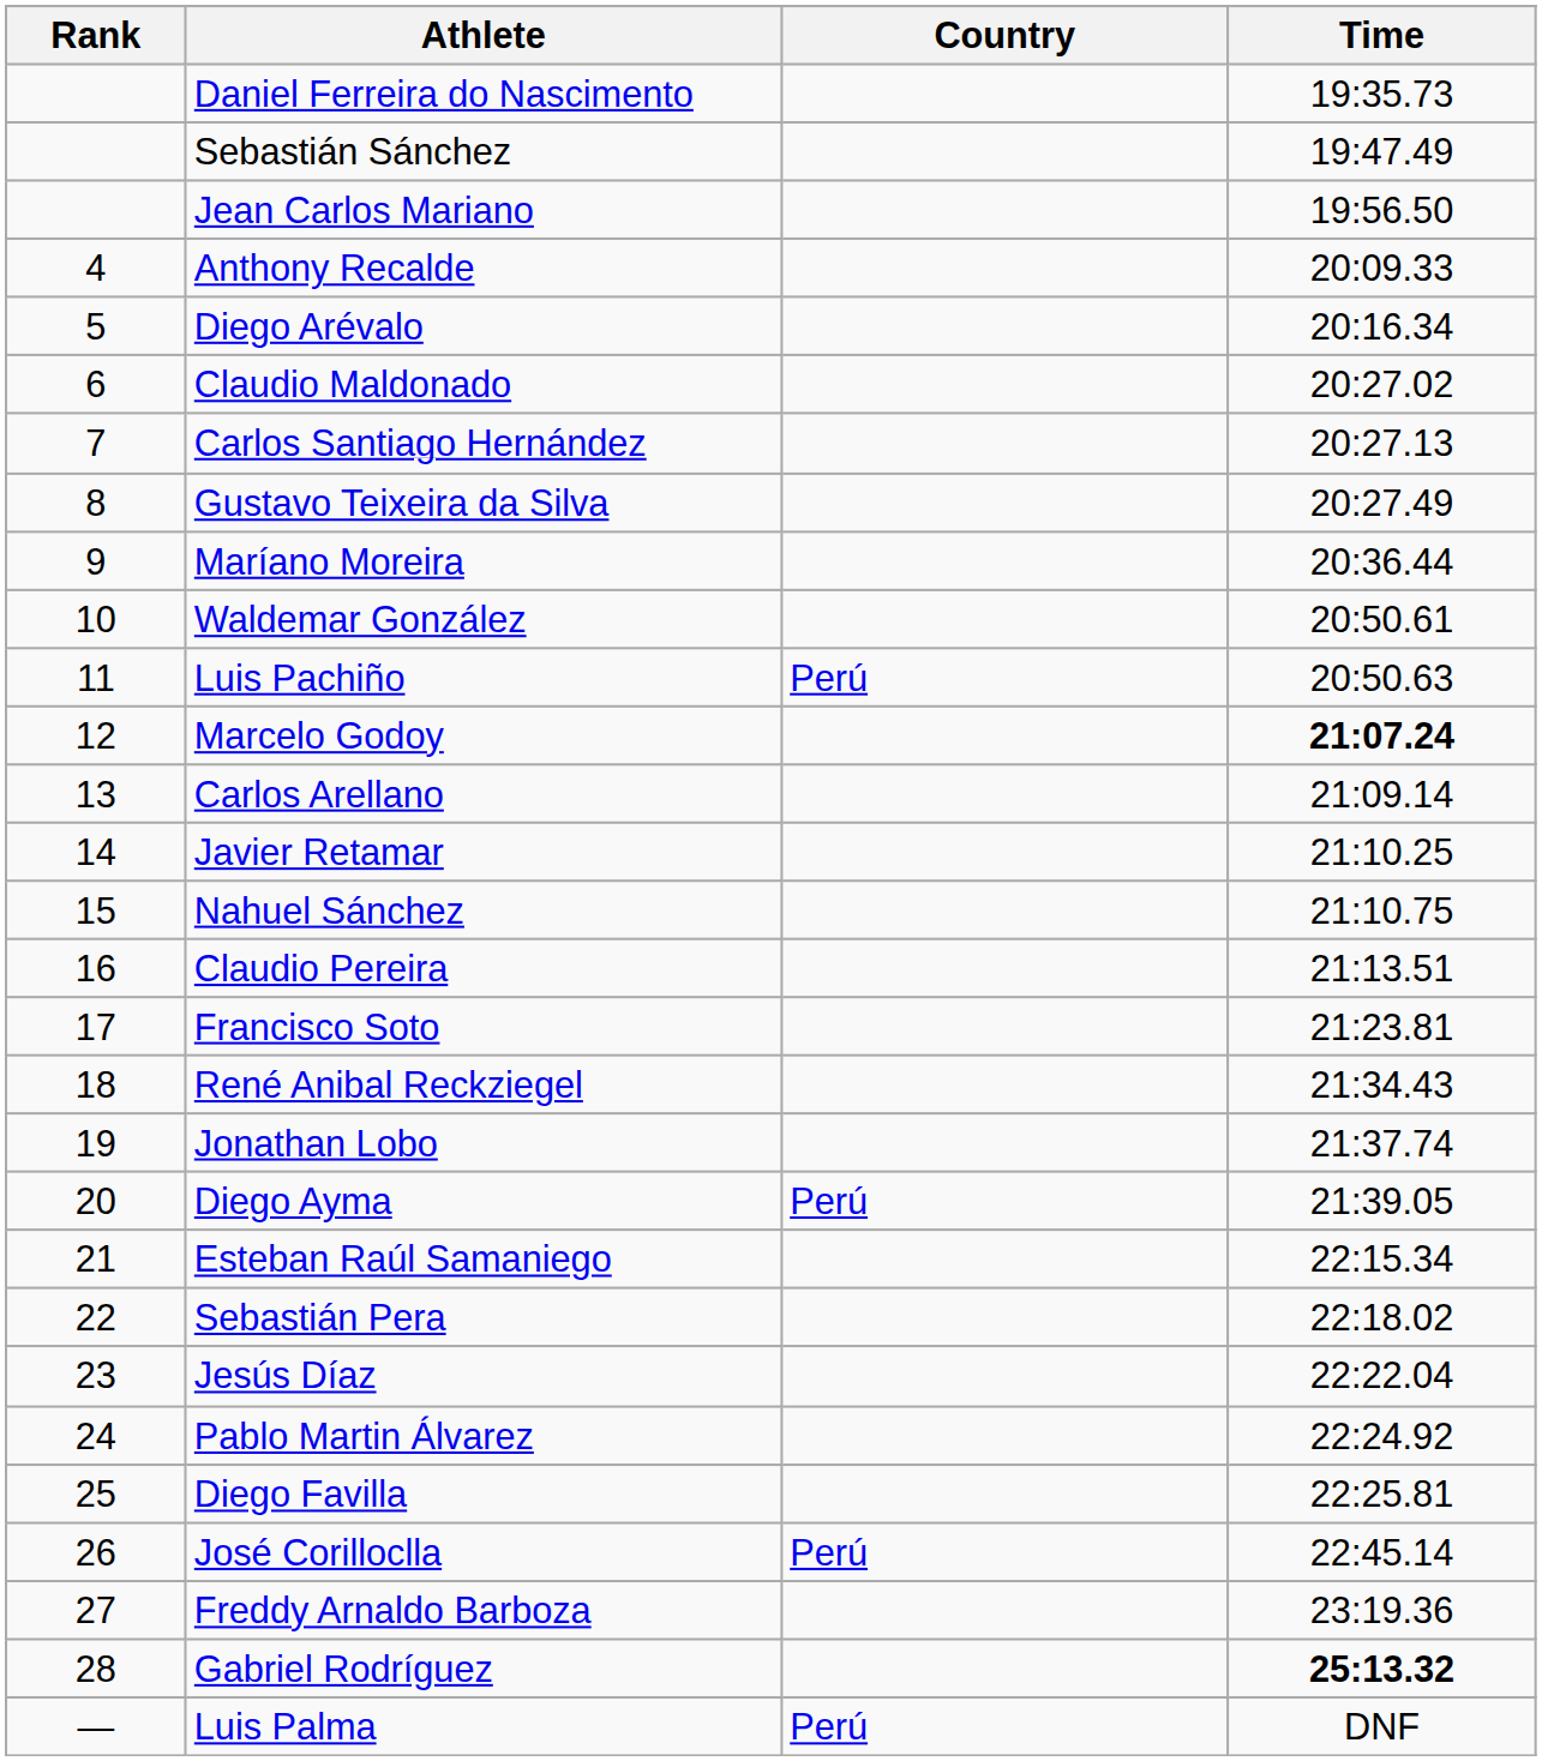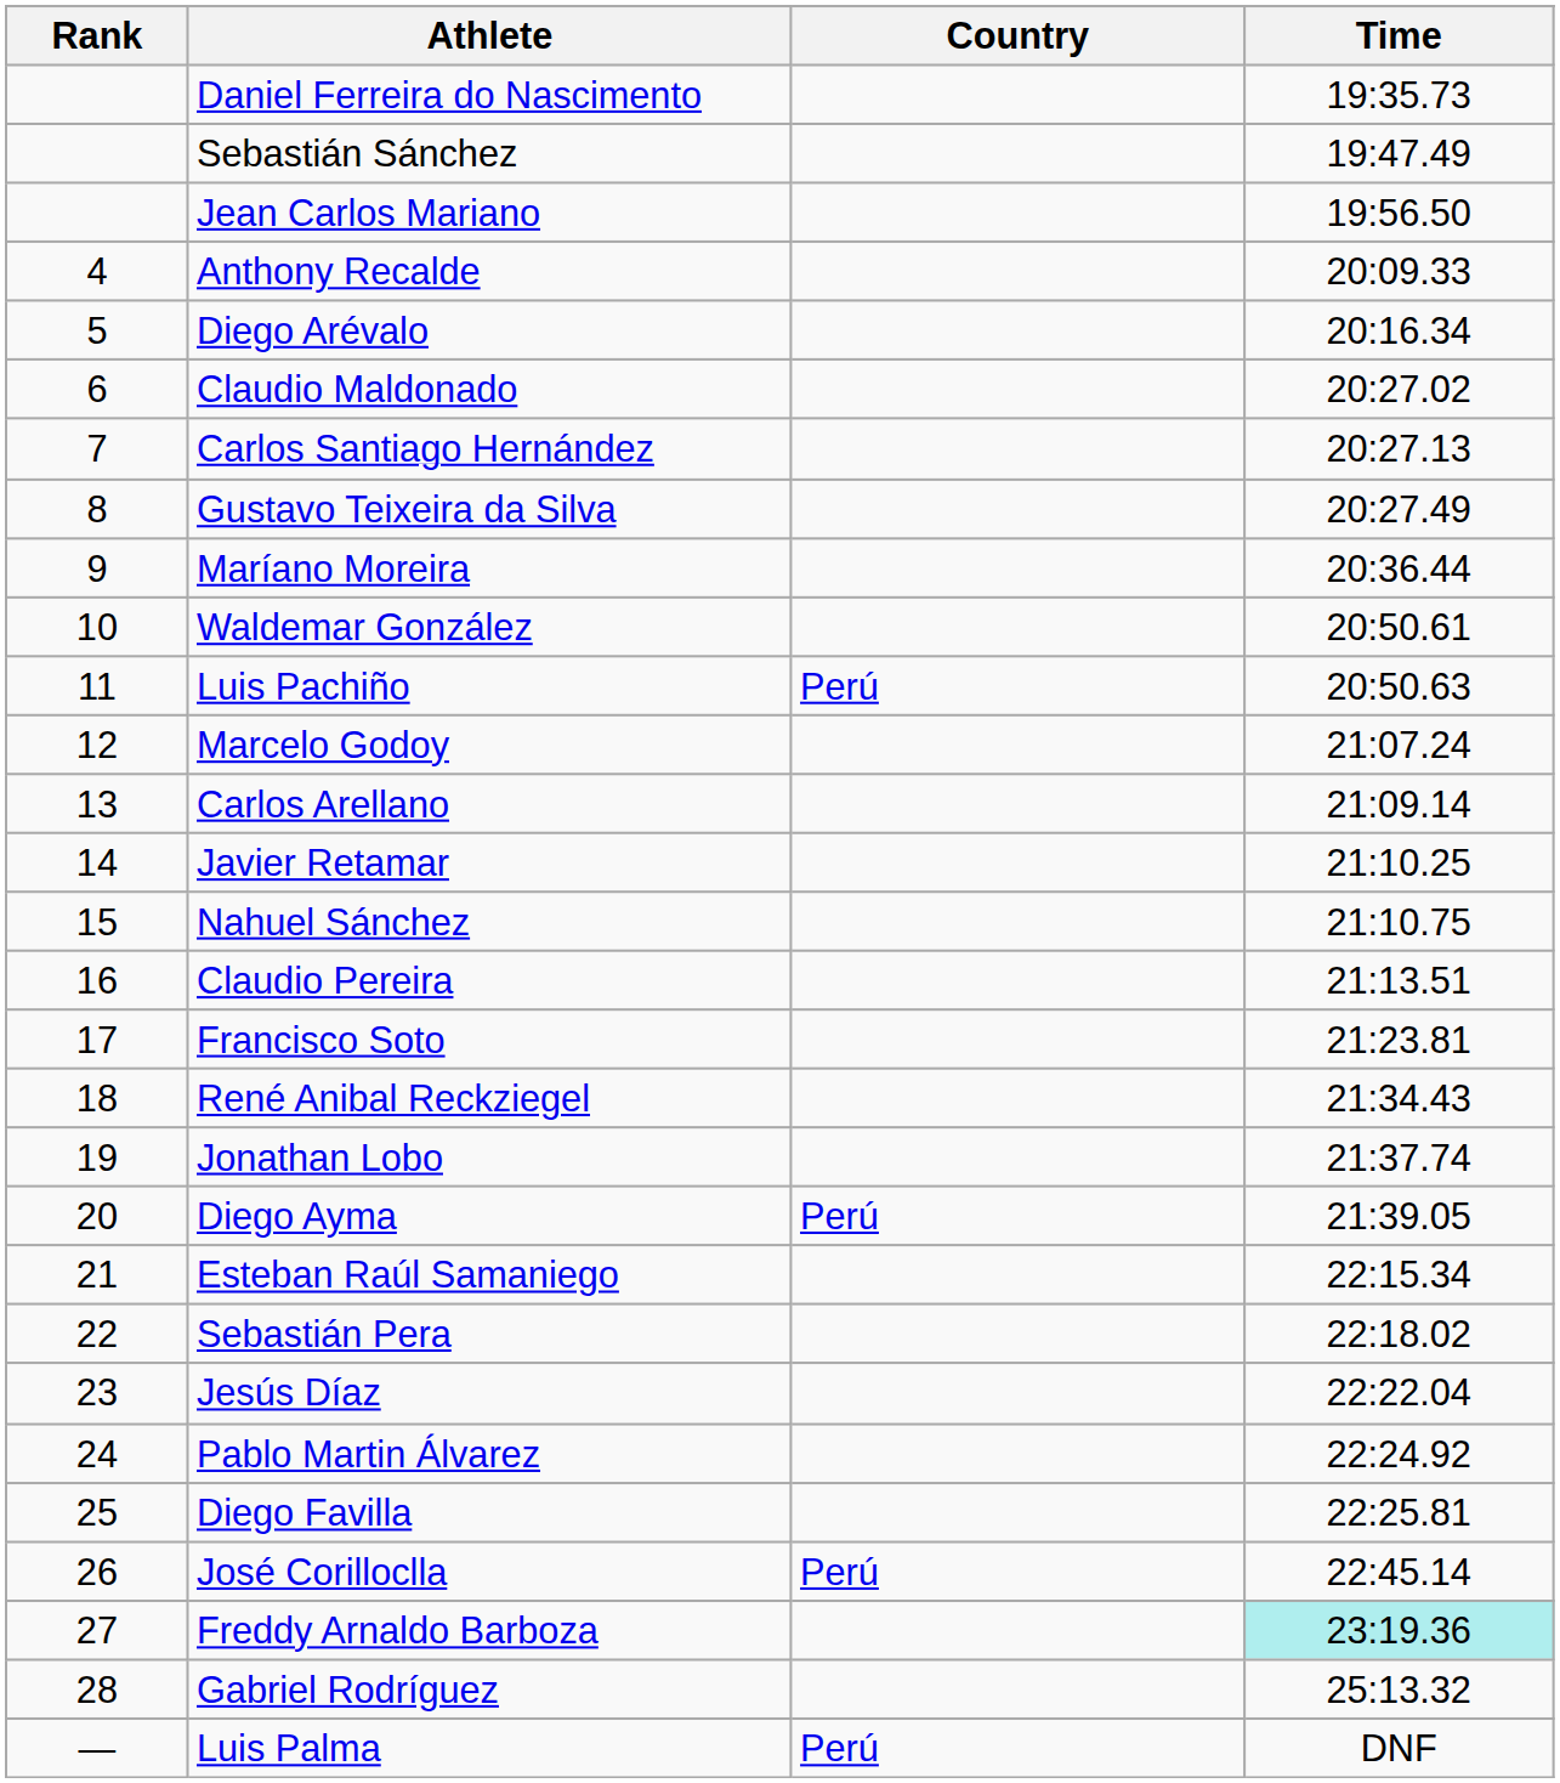Marcelo Godoy | Time: bold -> normal
Freddy Arnaldo Barboza | Time: no background -> paleturquoise background
Gabriel Rodríguez | Time: bold -> normal
